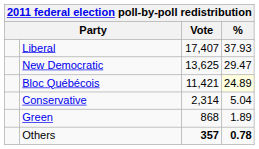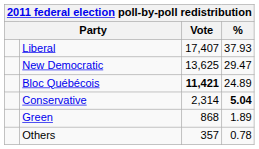Bloc Québécois | Vote: normal -> bold
Bloc Québécois | %: lightyellow background -> no background
Conservative | %: normal -> bold
Others | Vote: bold -> normal
Others | %: bold -> normal
